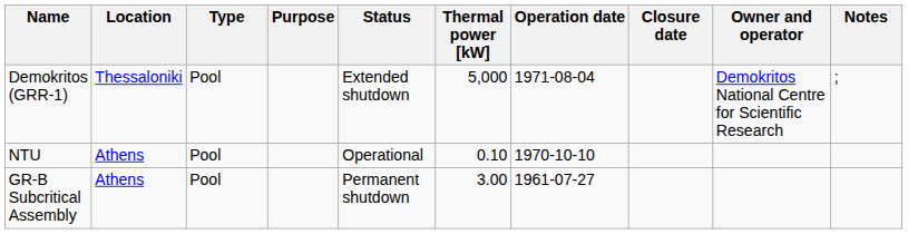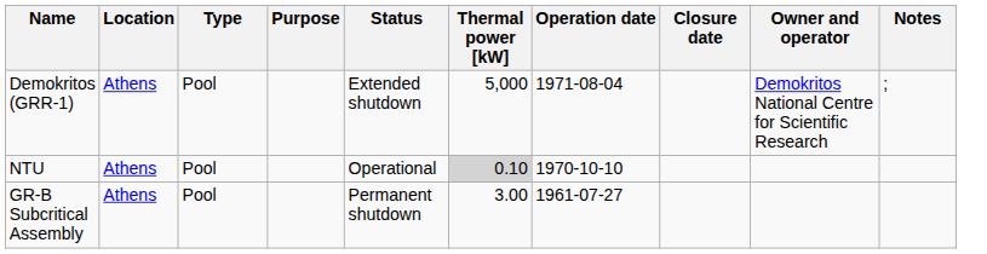Demokritos (GRR-1) | Location: Thessaloniki -> Athens
NTU | Thermal power [kW]: no background -> lightgrey background
